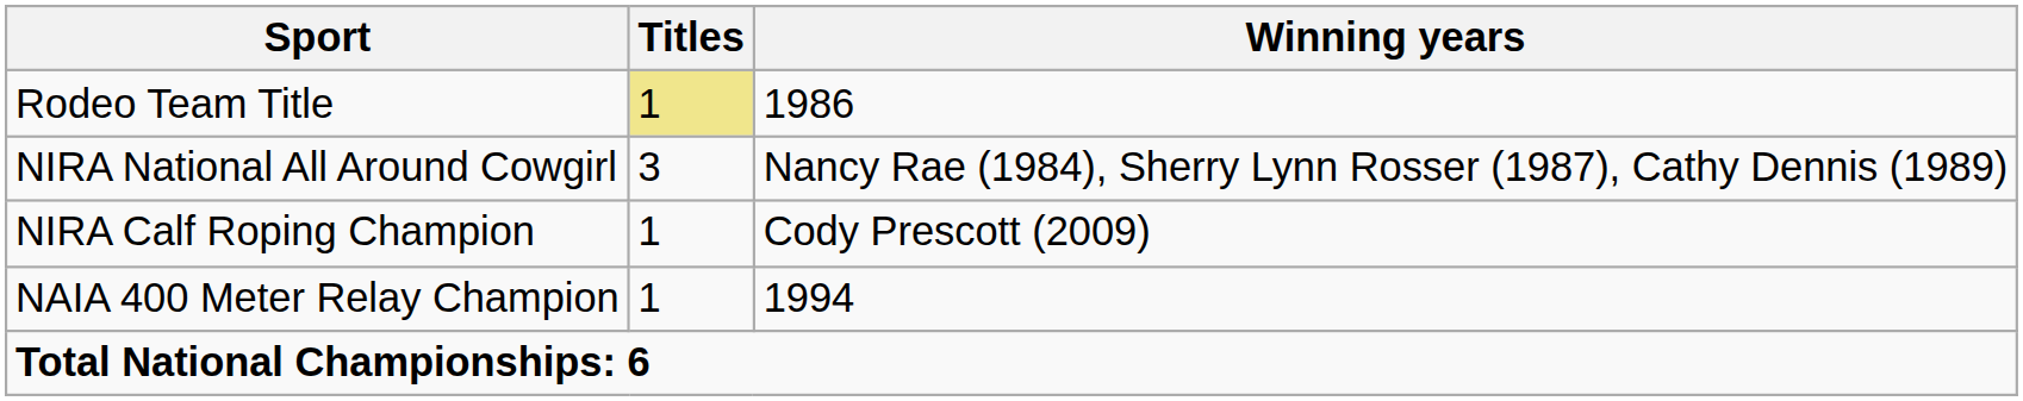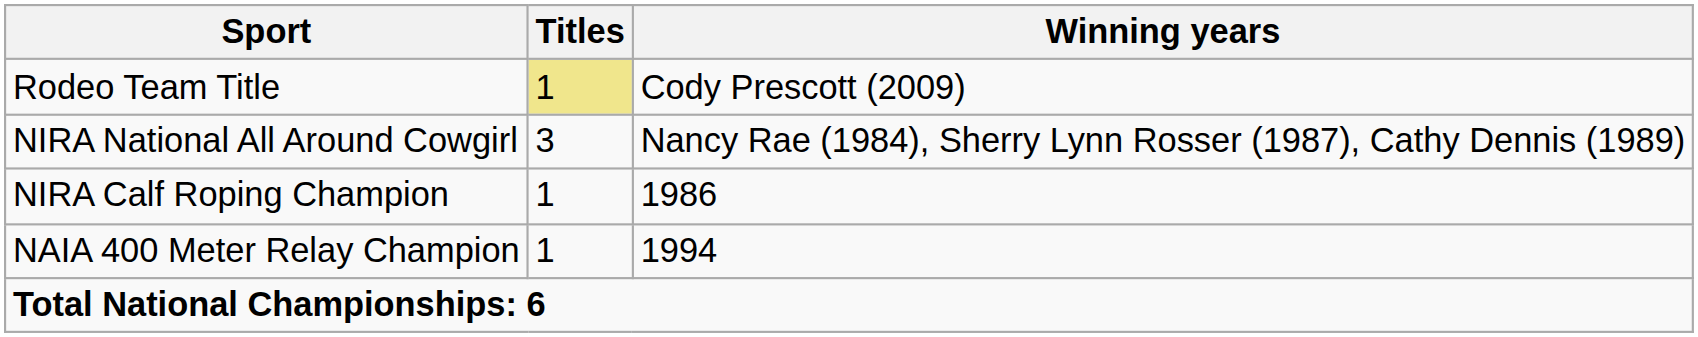Rodeo Team Title | Winning years: 1986 -> Cody Prescott (2009)
NIRA Calf Roping Champion | Winning years: Cody Prescott (2009) -> 1986
